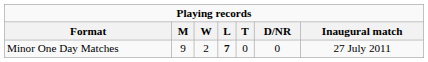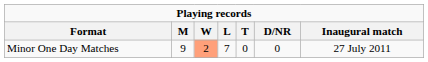Minor One Day Matches | W: no background -> lightsalmon background
Minor One Day Matches | L: bold -> normal
